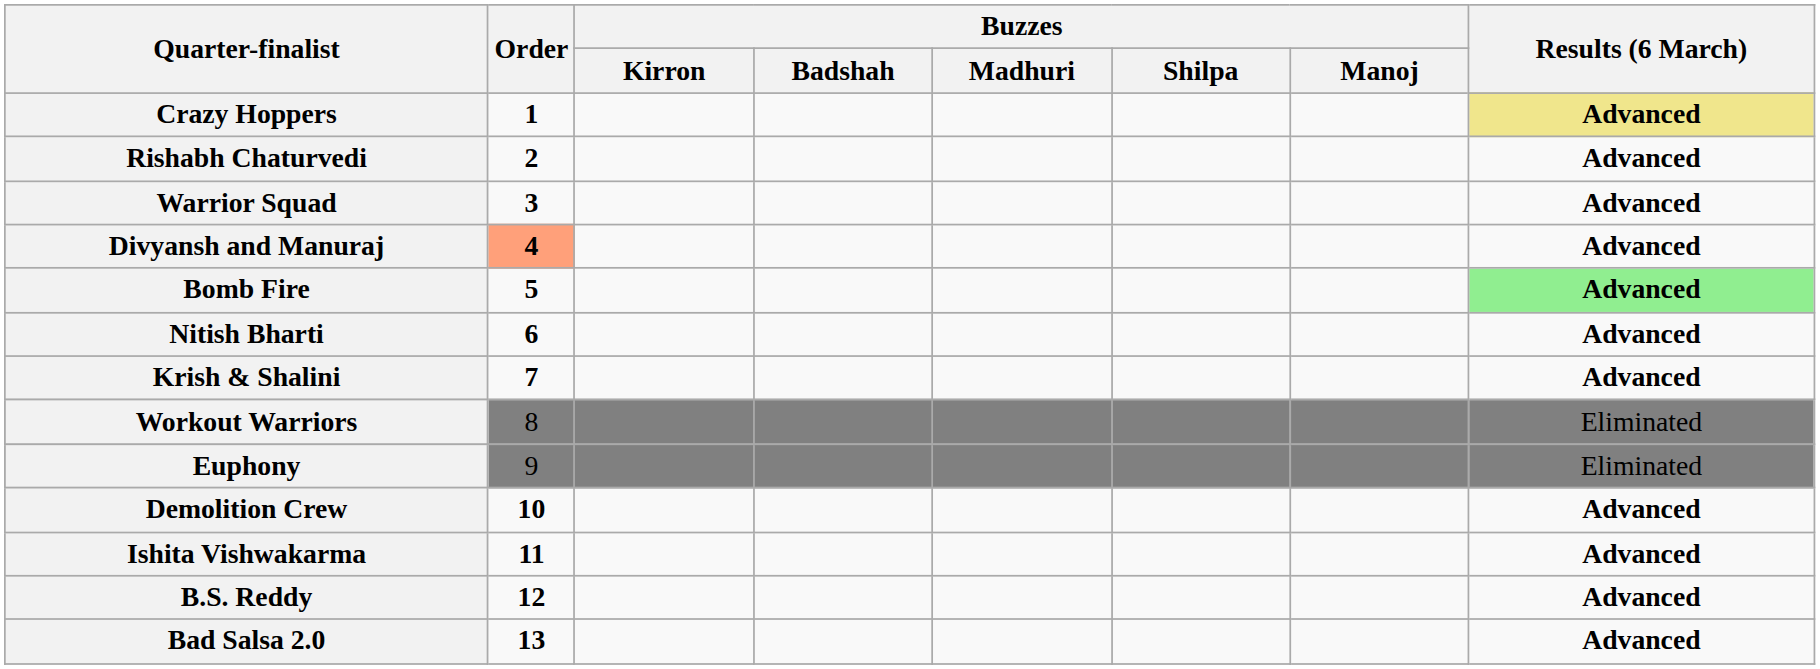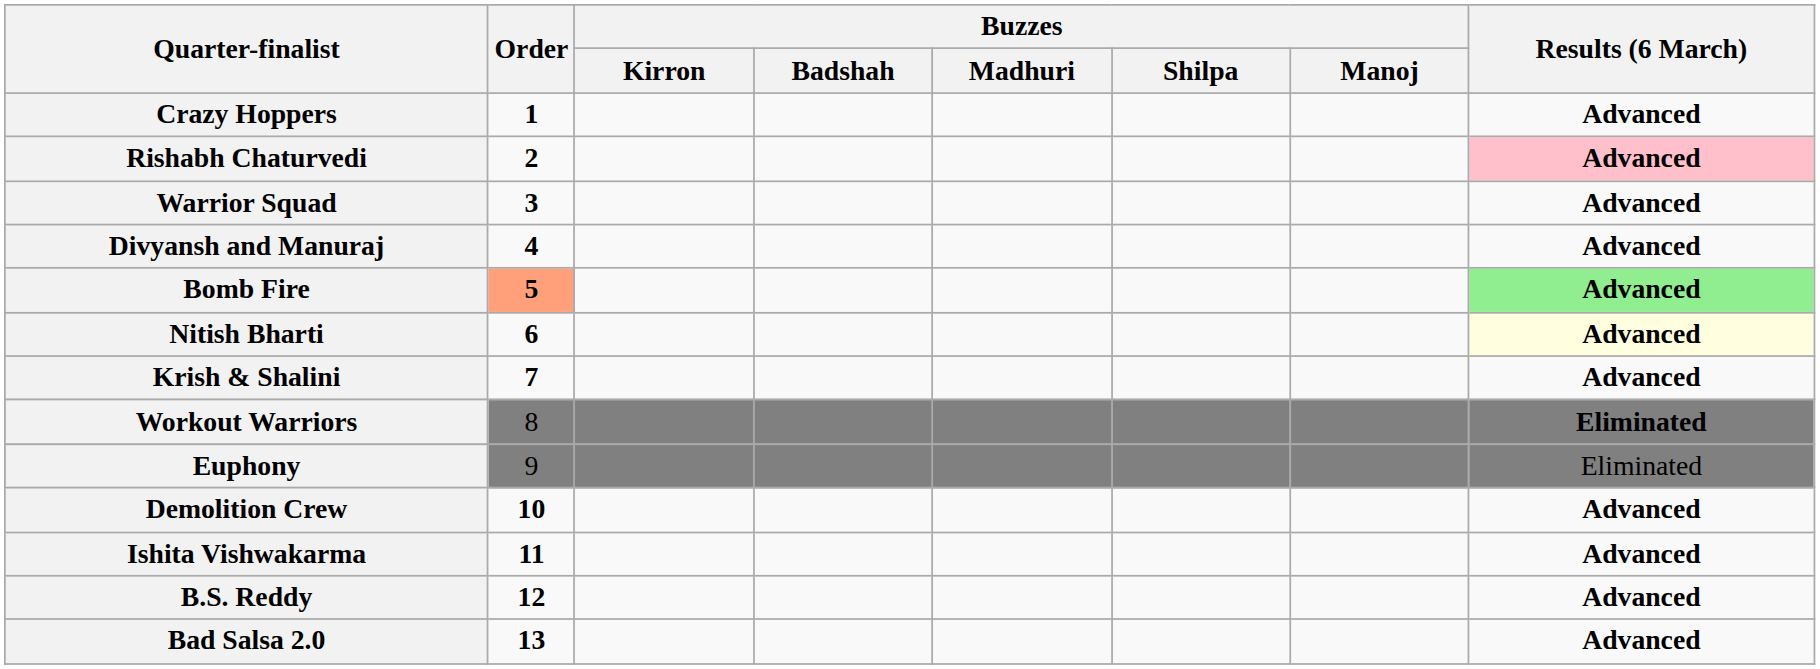Crazy Hoppers | Results (6 March): khaki background -> no background
Rishabh Chaturvedi | Results (6 March): no background -> pink background
Divyansh and Manuraj | Order: lightsalmon background -> no background
Bomb Fire | Order: no background -> lightsalmon background
Nitish Bharti | Results (6 March): no background -> lightyellow background
Workout Warriors | Results (6 March): normal -> bold
